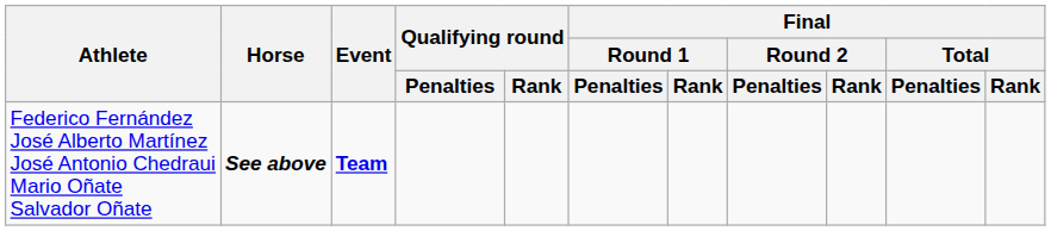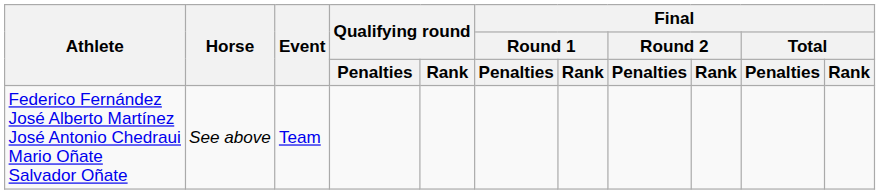row 4 | Horse: bold -> normal
row 4 | Event: bold -> normal
